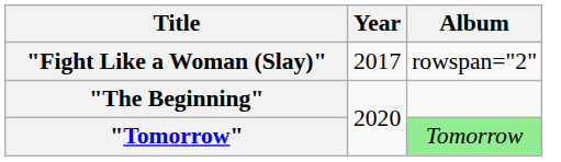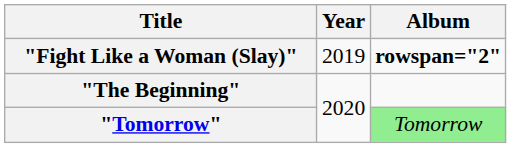"Fight Like a Woman (Slay)" | Year: 2017 -> 2019
"Fight Like a Woman (Slay)" | Album: normal -> bold
